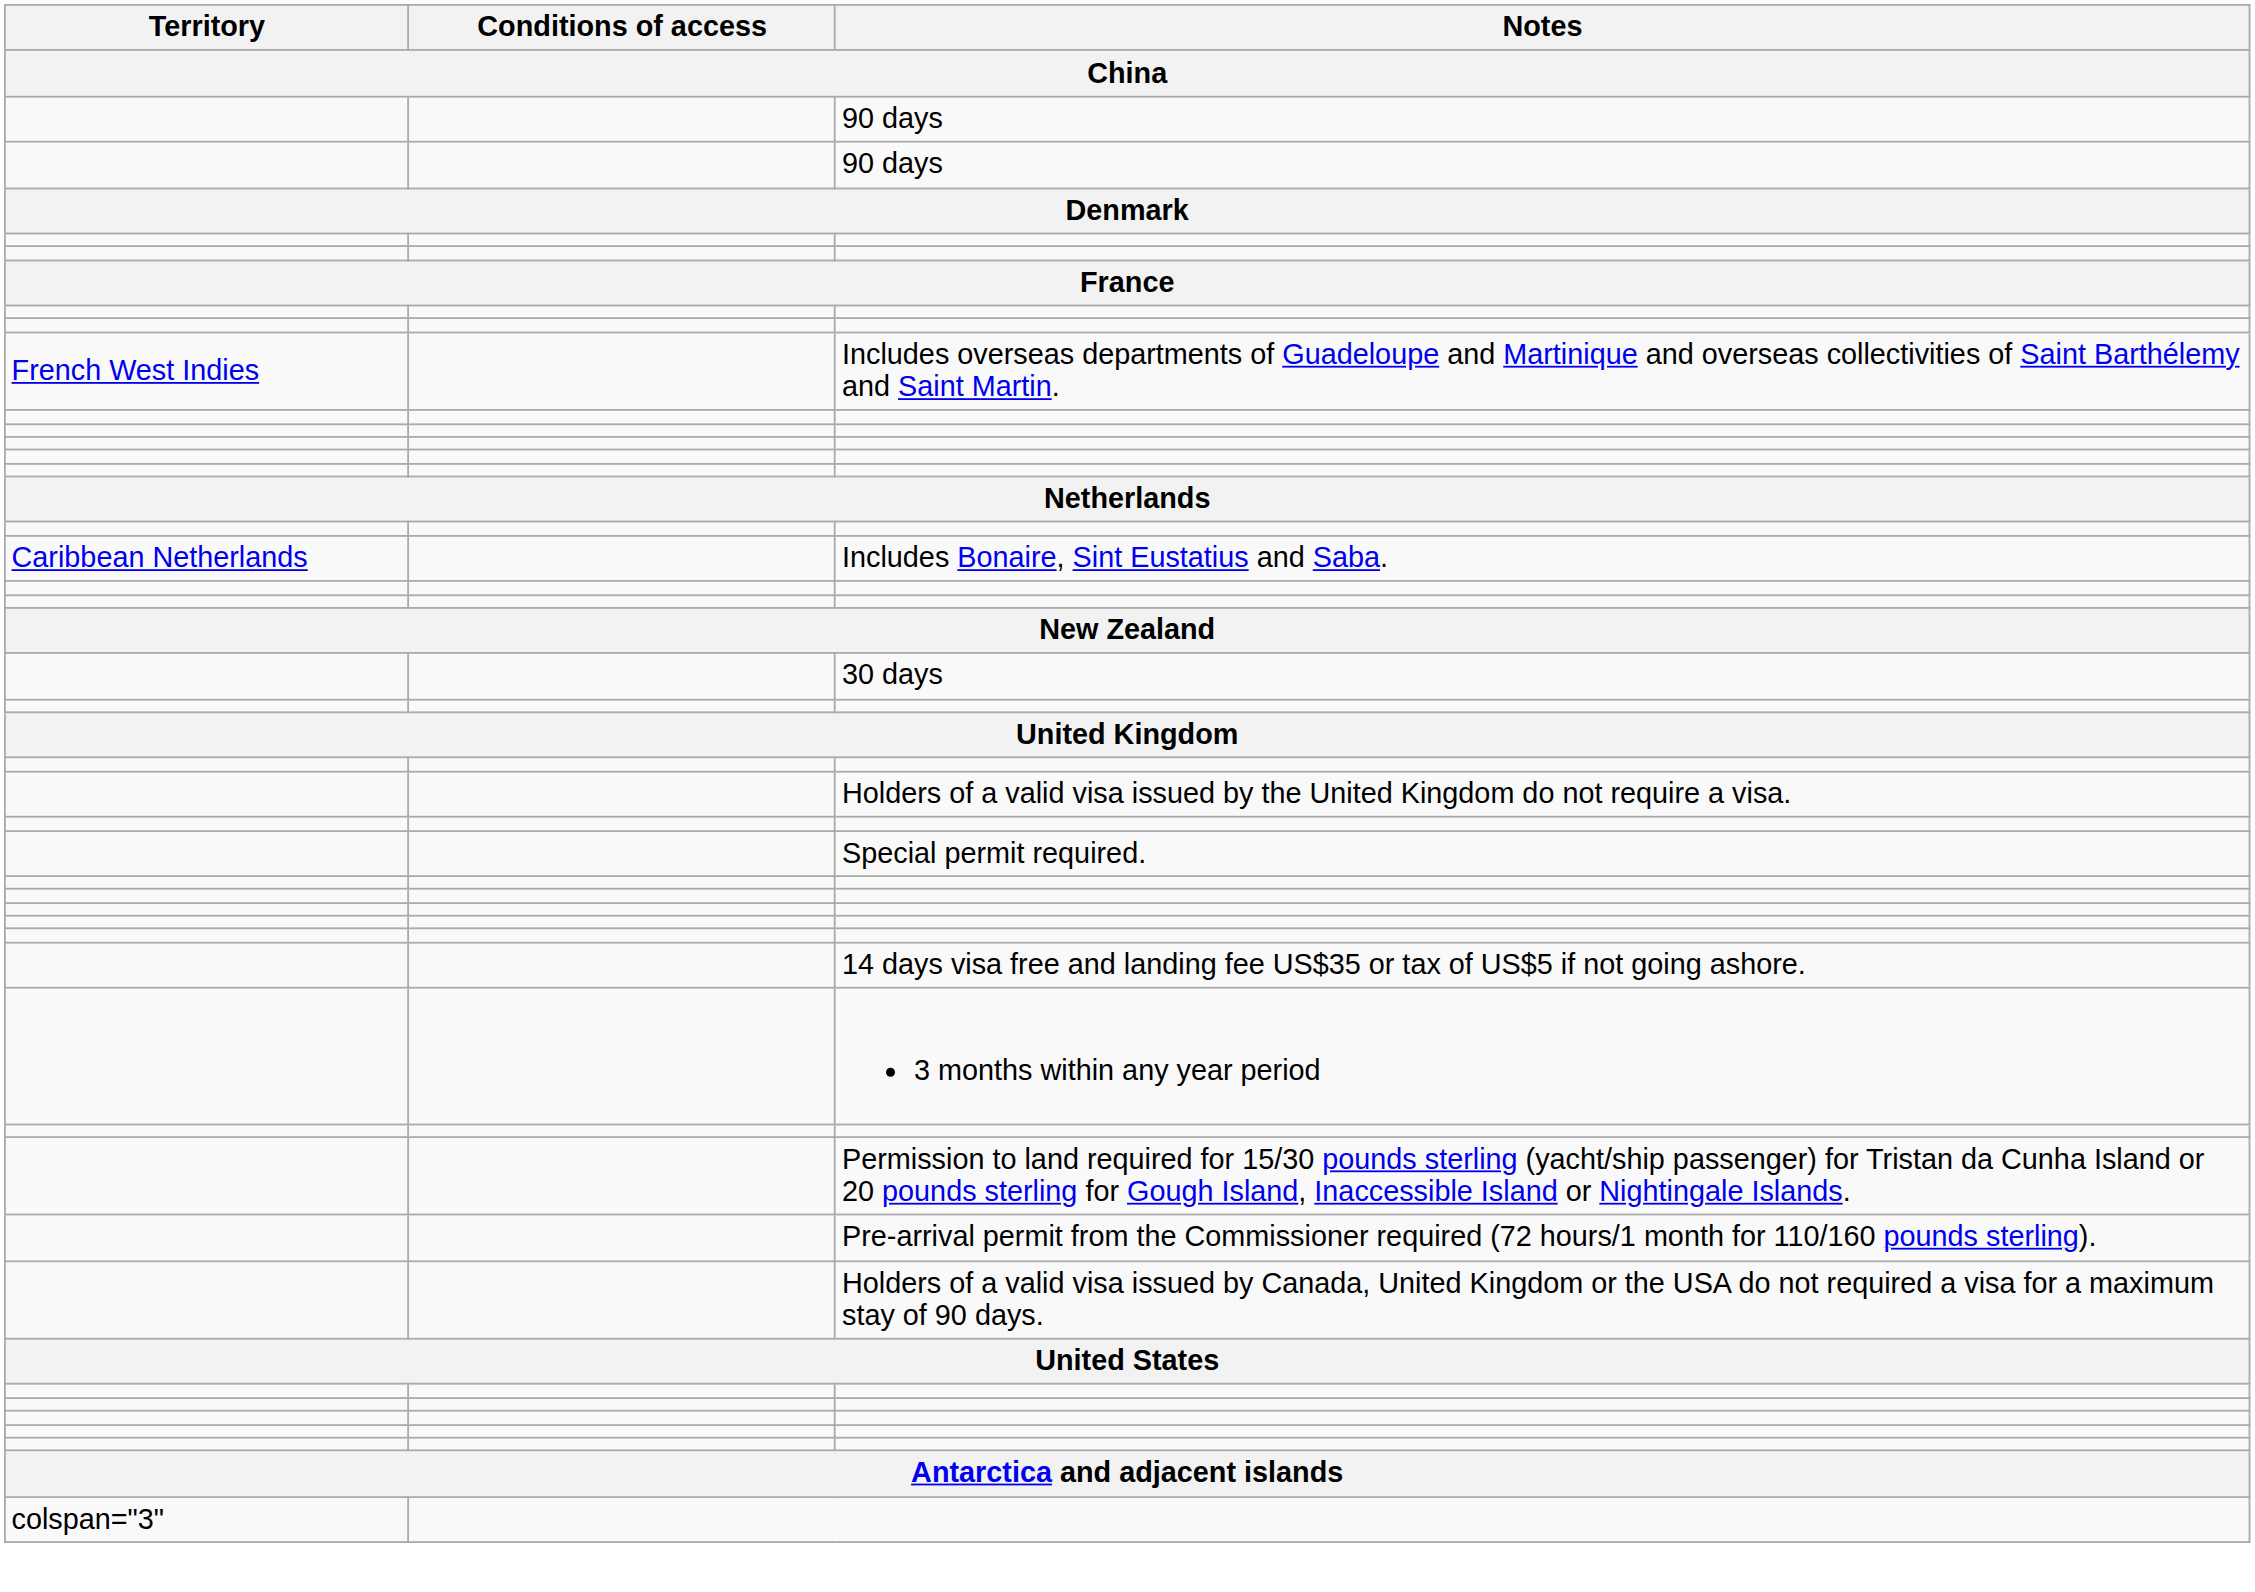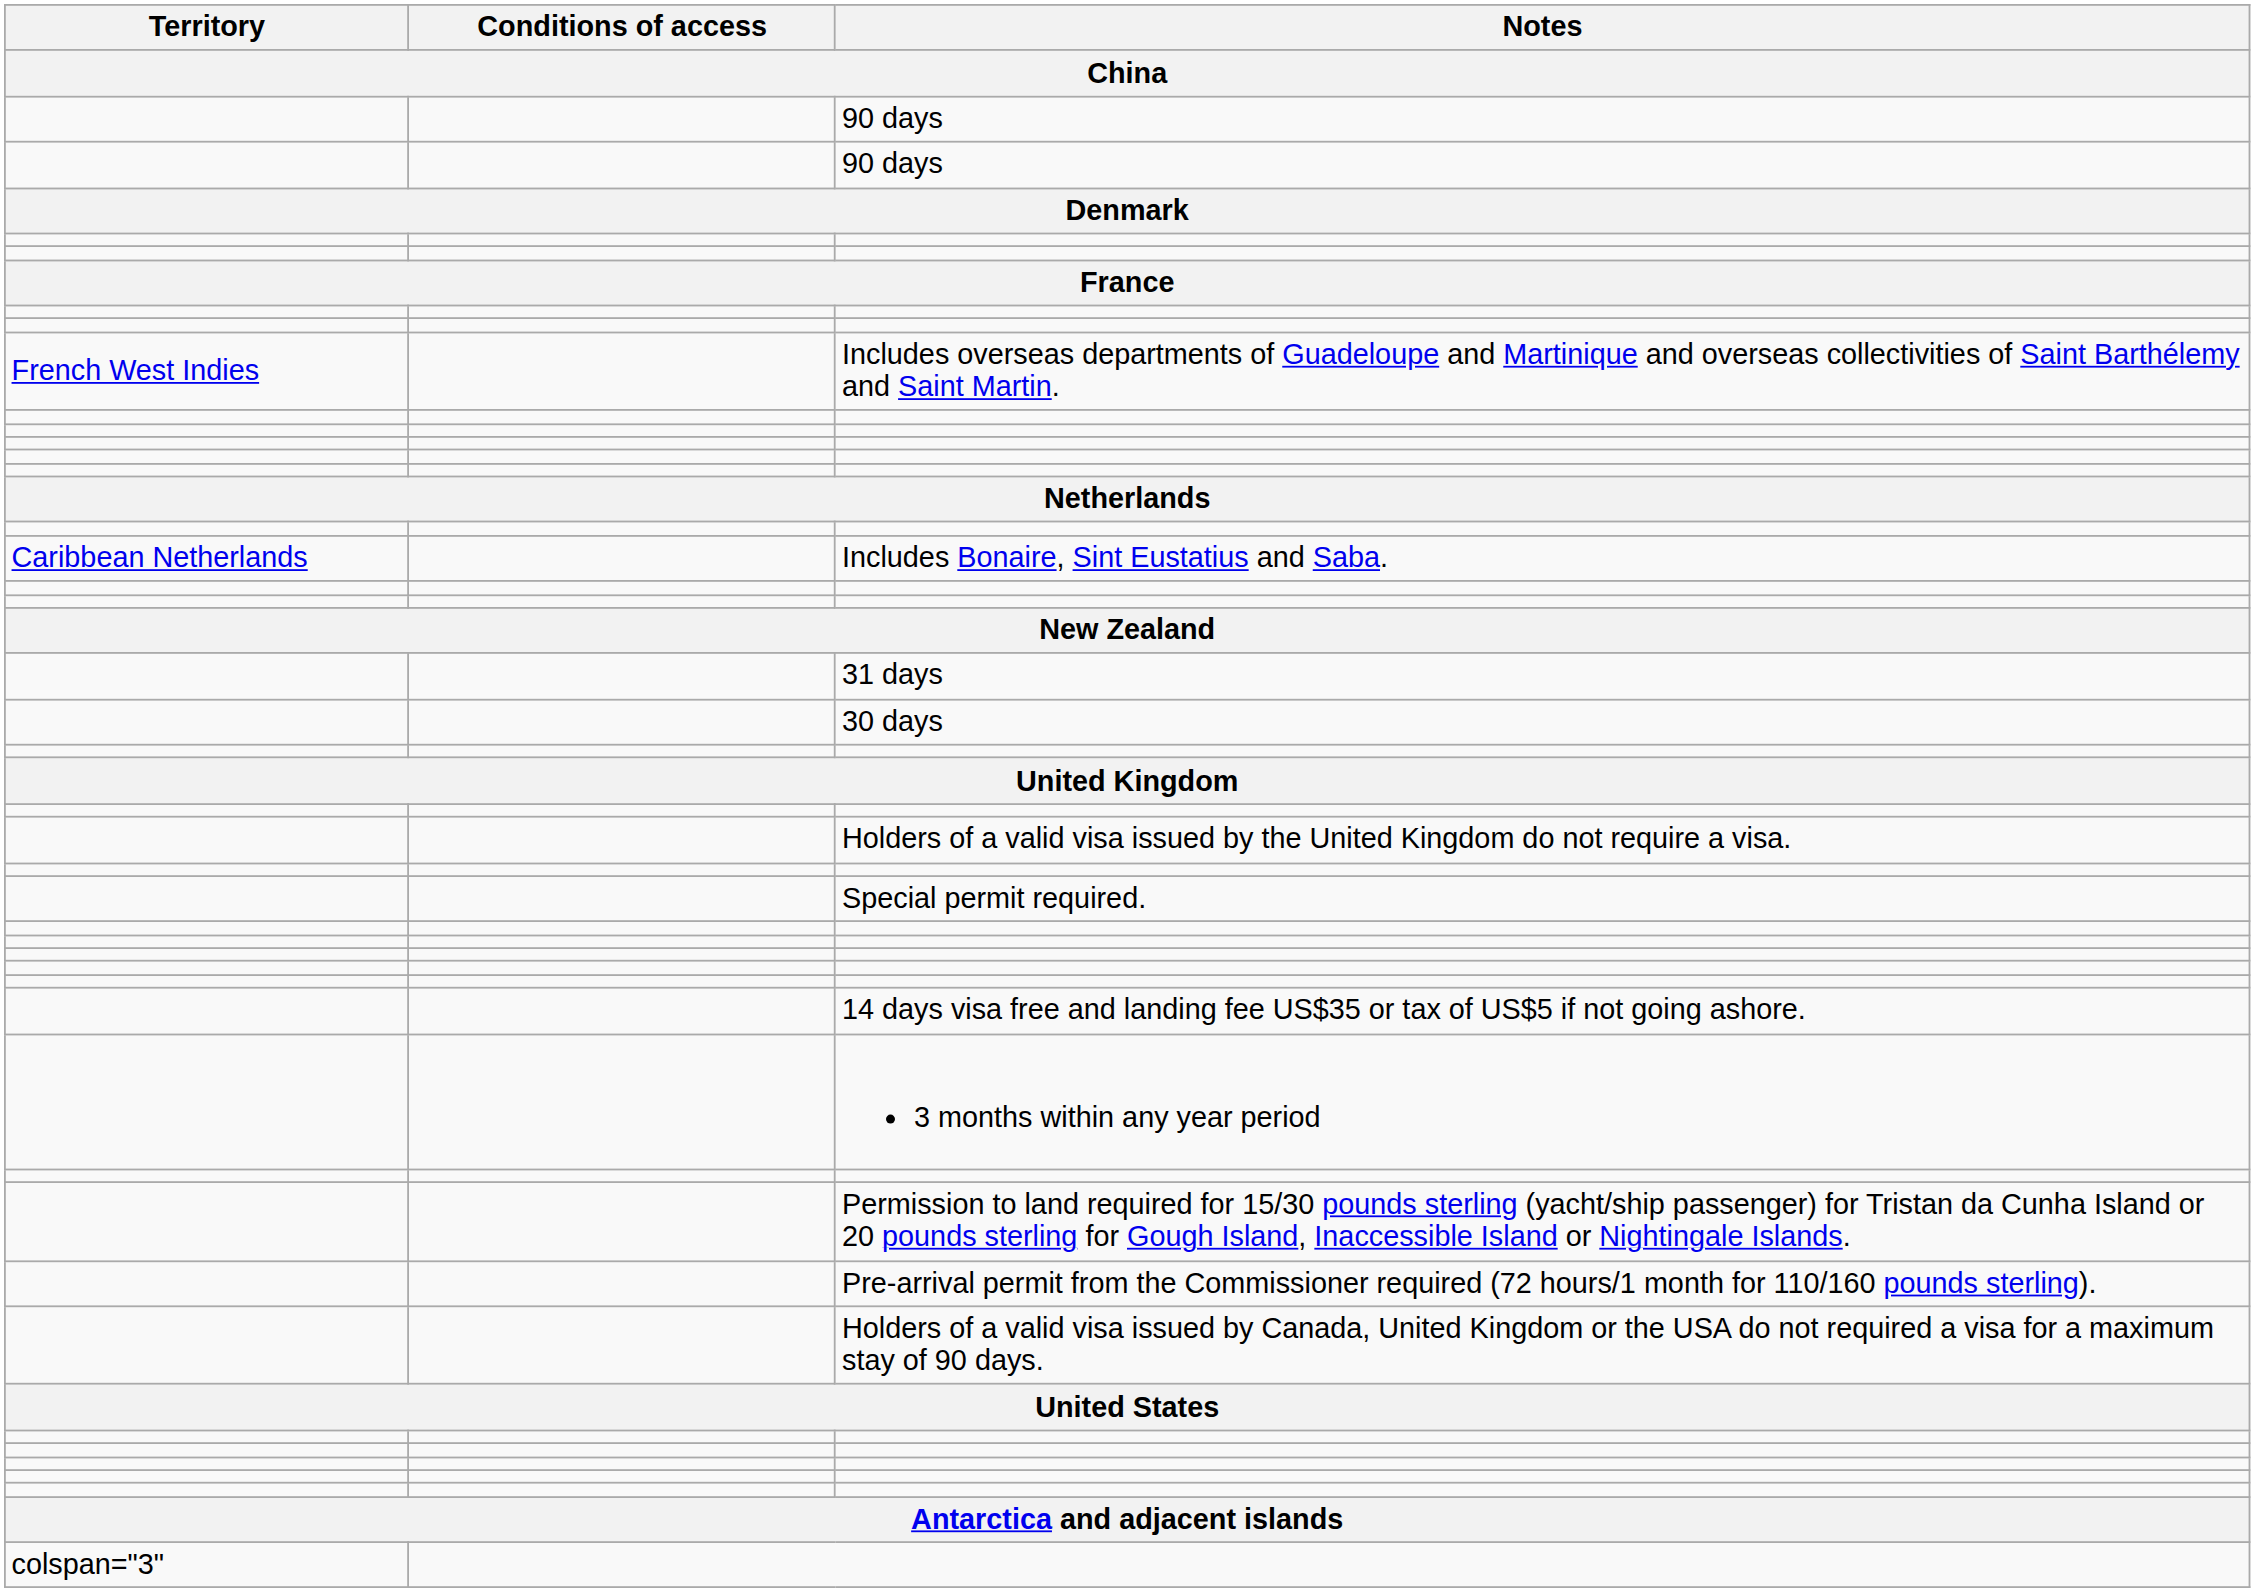+ row: 31 days
